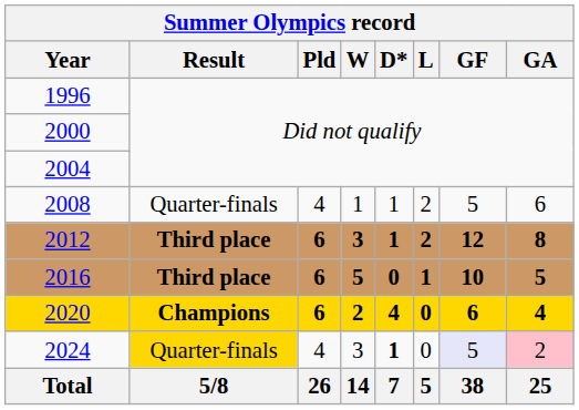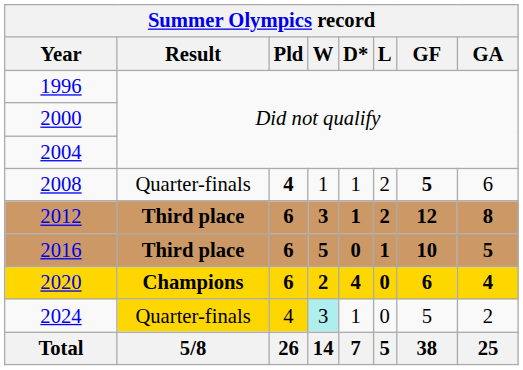2008 | Pld: normal -> bold
2008 | GF: normal -> bold
2024 | Pld: no background -> gold background
2024 | W: no background -> paleturquoise background
2024 | D*: bold -> normal
2024 | GF: lavender background -> no background
2024 | GA: pink background -> no background
